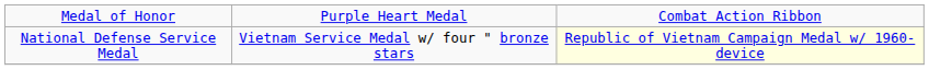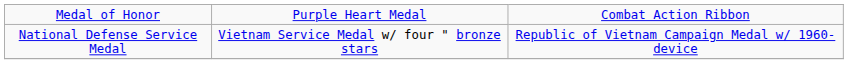National Defense Service Medal | column 3: lightyellow background -> no background
